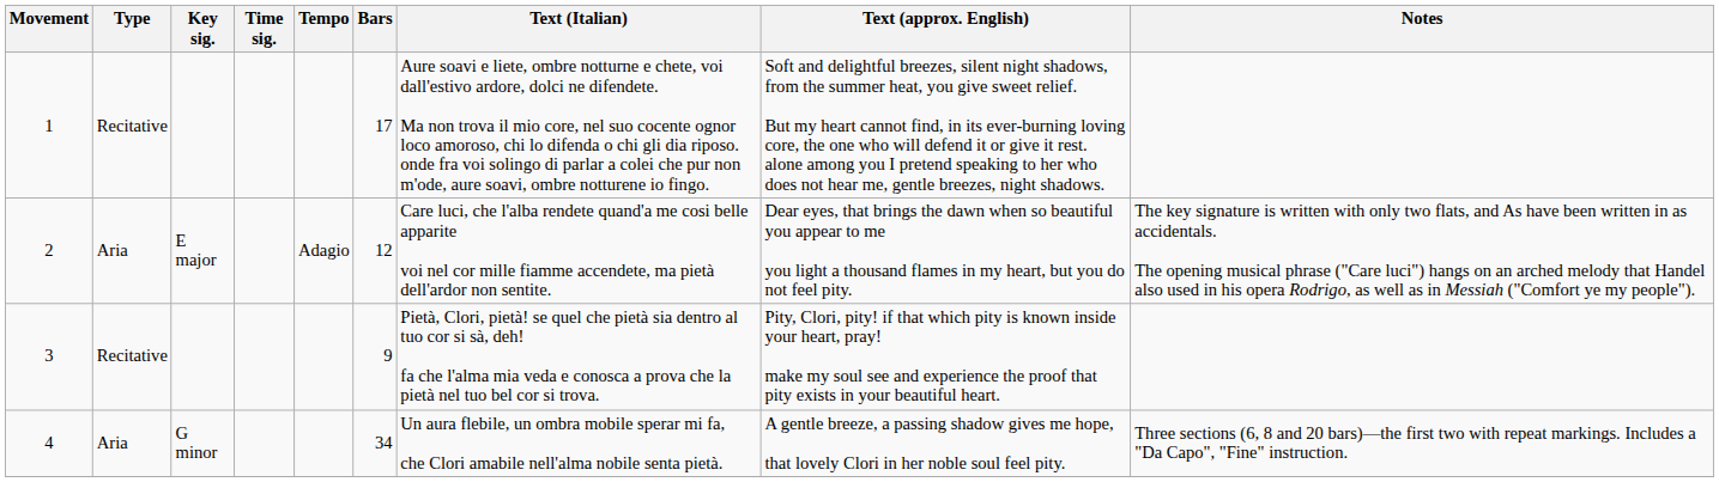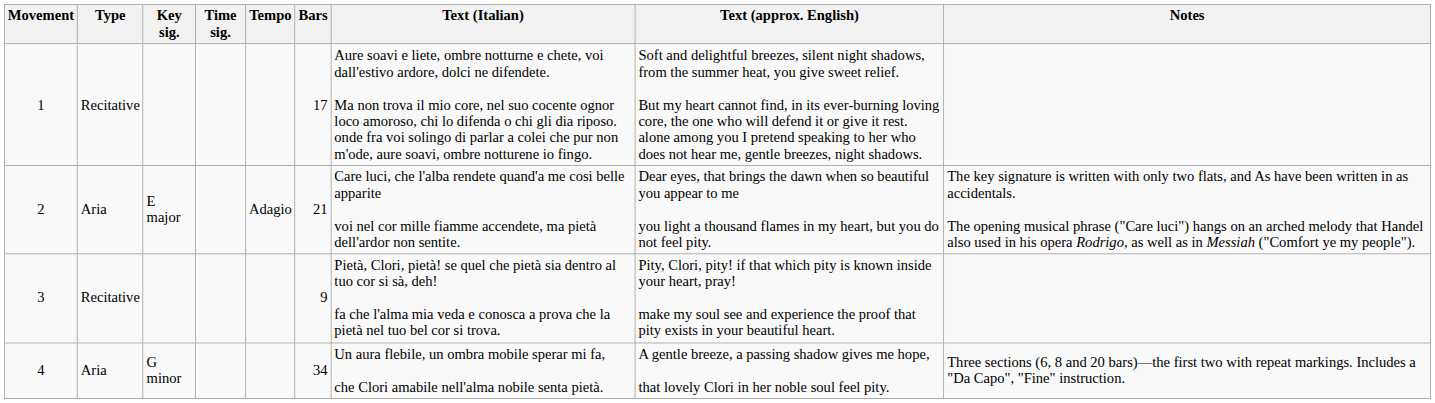2 | Bars: 12 -> 21
